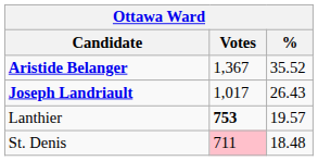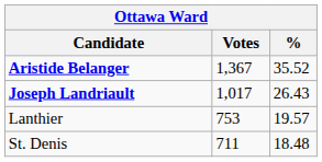Lanthier | Votes: bold -> normal
St. Denis | Votes: pink background -> no background
